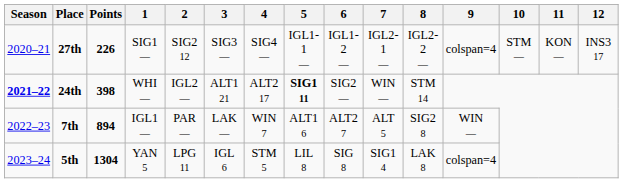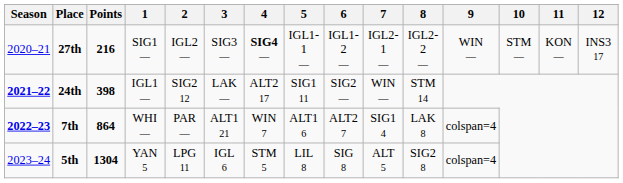27th | Points: 226 -> 216
27th | 2: SIG2 12 -> IGL2 —
27th | 4: normal -> bold
27th | 9: colspan=4 -> WIN —
24th | 1: WHI — -> IGL1 —
24th | 2: IGL2 — -> SIG2 12
24th | 3: ALT1 21 -> LAK —
24th | 5: bold -> normal
7th | Season: normal -> bold
7th | Points: 894 -> 864
7th | 1: IGL1 — -> WHI —
7th | 3: LAK — -> ALT1 21
7th | 7: ALT 5 -> SIG1 4
7th | 8: SIG2 8 -> LAK 8
7th | 9: WIN — -> colspan=4
5th | 7: SIG1 4 -> ALT 5
5th | 8: LAK 8 -> SIG2 8
